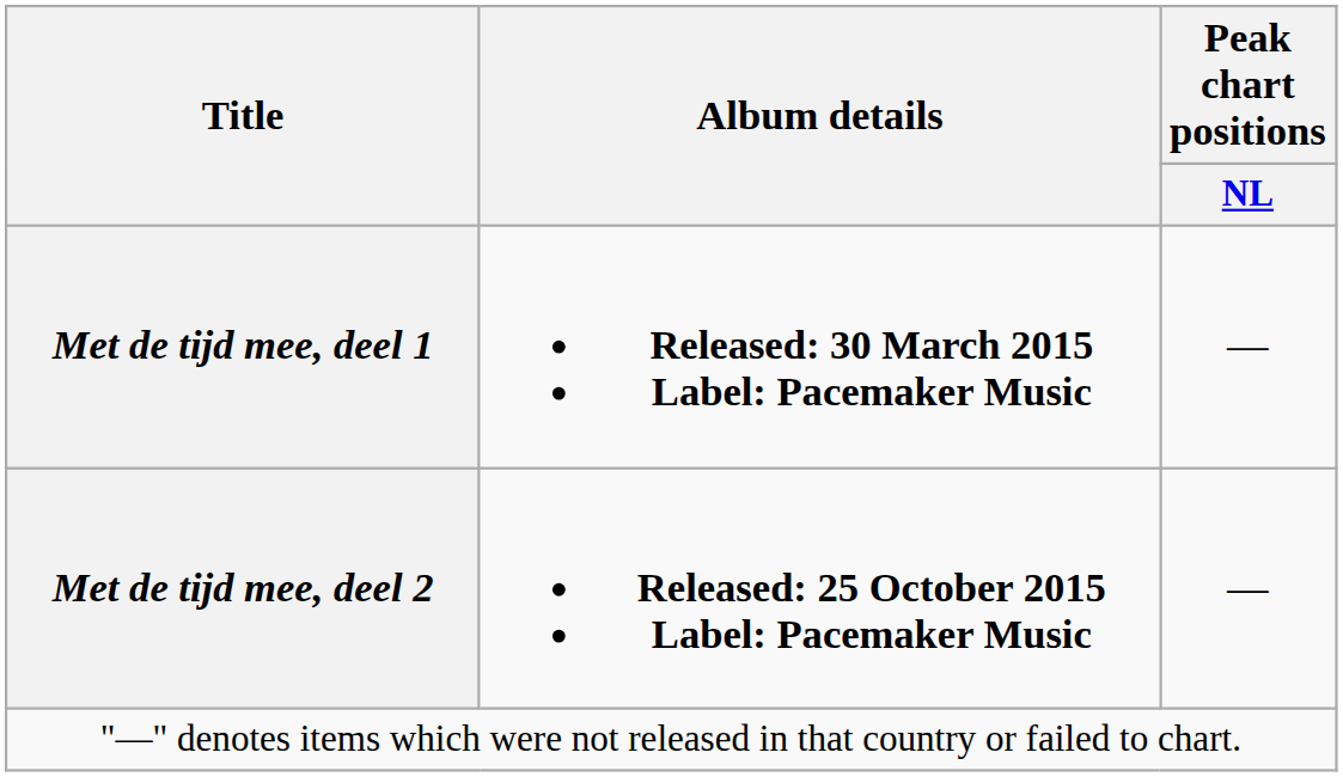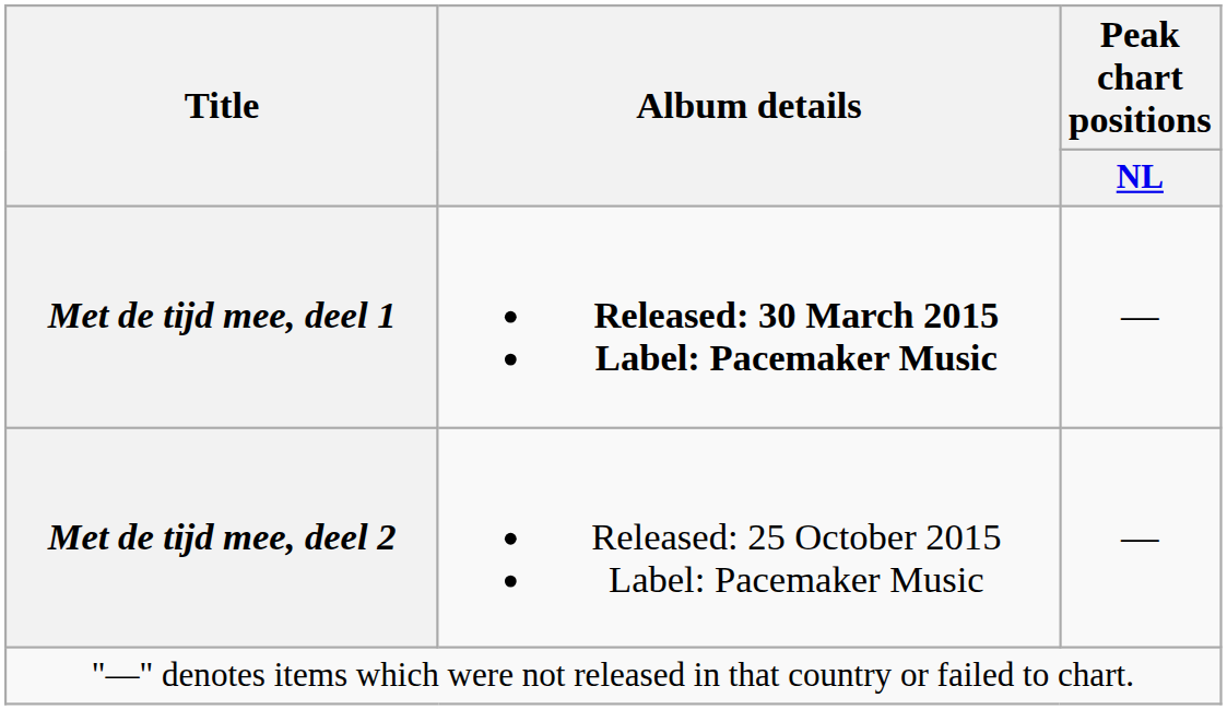Met de tijd mee, deel 2 | Album details: bold -> normal
